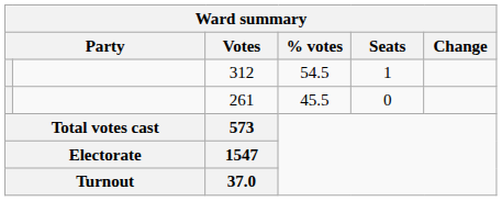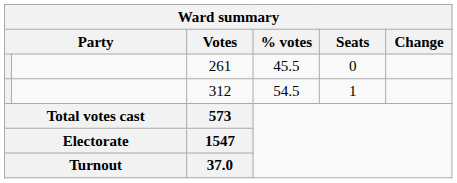rows swapped: 312 <-> 261
